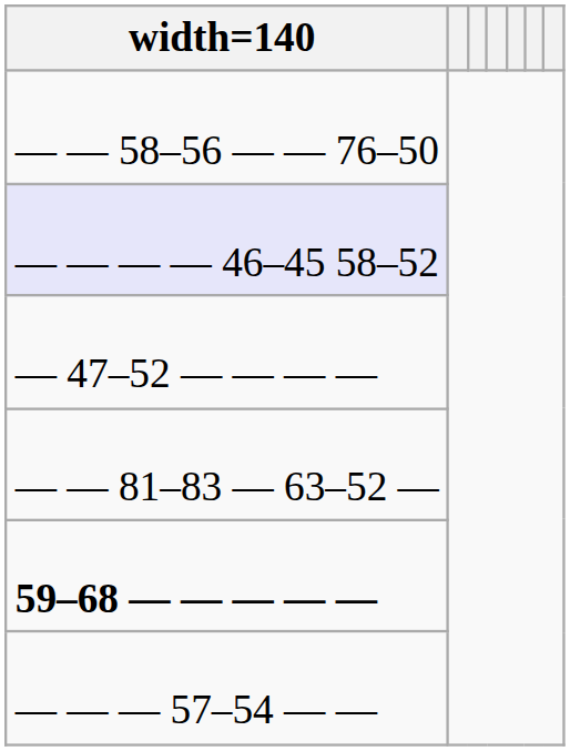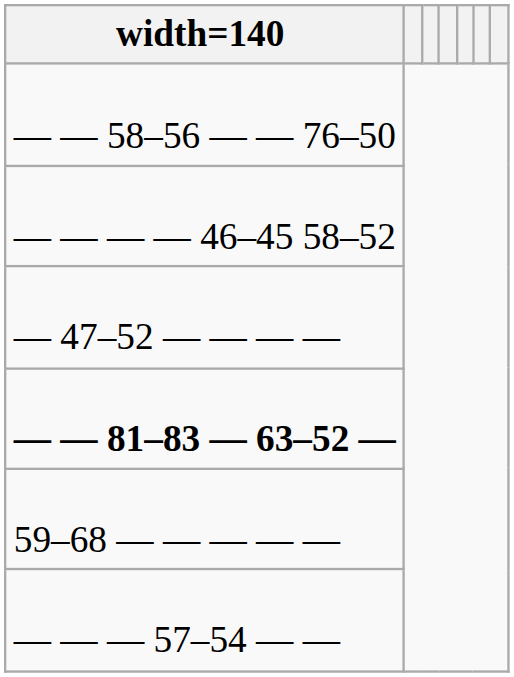— — — — 46–45 58–52 | width=140: lavender background -> no background
— — 81–83 — 63–52 — | width=140: normal -> bold
59–68 — — — — — | width=140: bold -> normal
